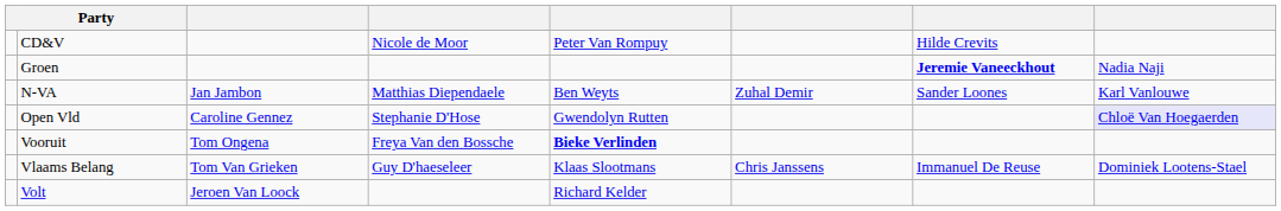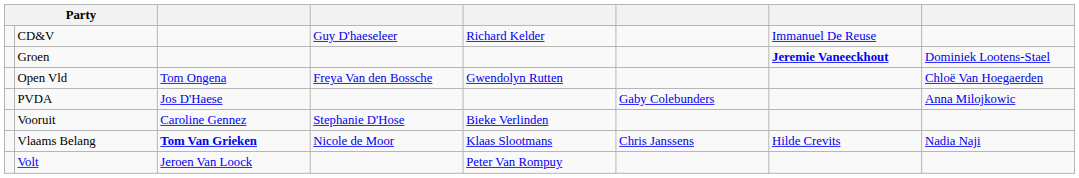CD&V | column 4: Nicole de Moor -> Guy D'haeseleer
CD&V | column 5: Peter Van Rompuy -> Richard Kelder
CD&V | column 7: Hilde Crevits -> Immanuel De Reuse
Groen | column 8: Nadia Naji -> Dominiek Lootens-Stael
- row: N-VA | Jan Jambon | Matthias Diependaele | Ben Weyts | Zuhal Demir | Sander Loones | Karl Vanlouwe
Open Vld | column 3: Caroline Gennez -> Tom Ongena
Open Vld | column 4: Stephanie D'Hose -> Freya Van den Bossche
Open Vld | column 8: lavender background -> no background
+ row: PVDA | Jos D'Haese | Gaby Colebunders | Anna Milojkowic
Vooruit | column 3: Tom Ongena -> Caroline Gennez
Vooruit | column 4: Freya Van den Bossche -> Stephanie D'Hose
Vooruit | column 5: bold -> normal
Vlaams Belang | column 3: normal -> bold
Vlaams Belang | column 4: Guy D'haeseleer -> Nicole de Moor
Vlaams Belang | column 7: Immanuel De Reuse -> Hilde Crevits
Vlaams Belang | column 8: Dominiek Lootens-Stael -> Nadia Naji
Volt | column 5: Richard Kelder -> Peter Van Rompuy
